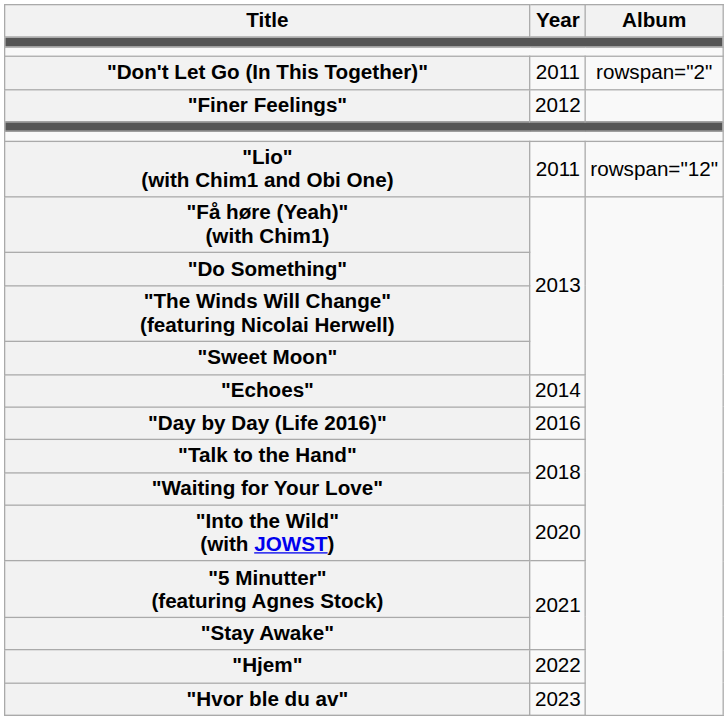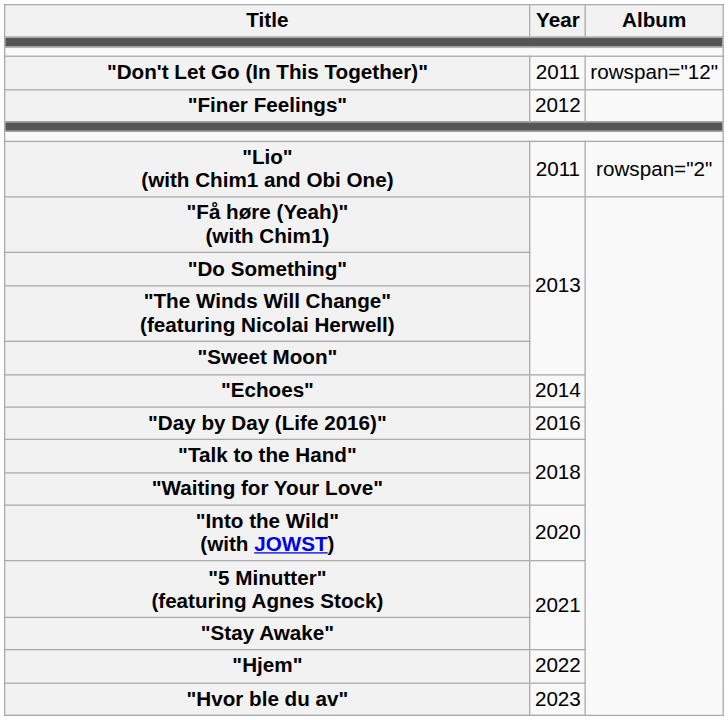"Don't Let Go (In This Together)" | Album: rowspan="2" -> rowspan="12"
"Lio" (with Chim1 and Obi One) | Album: rowspan="12" -> rowspan="2"
